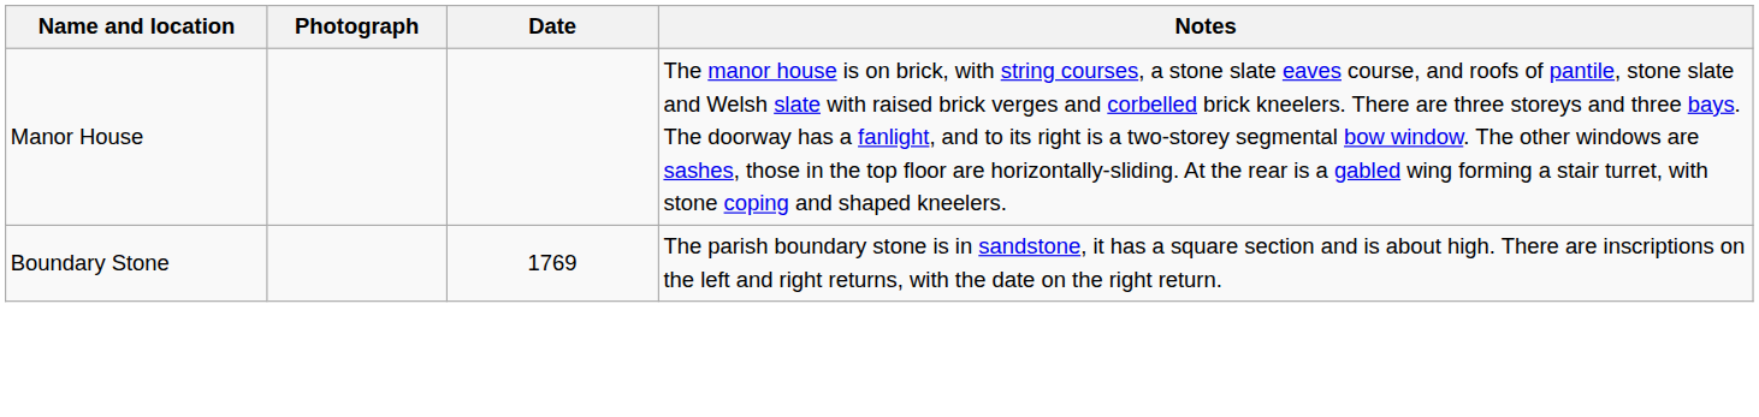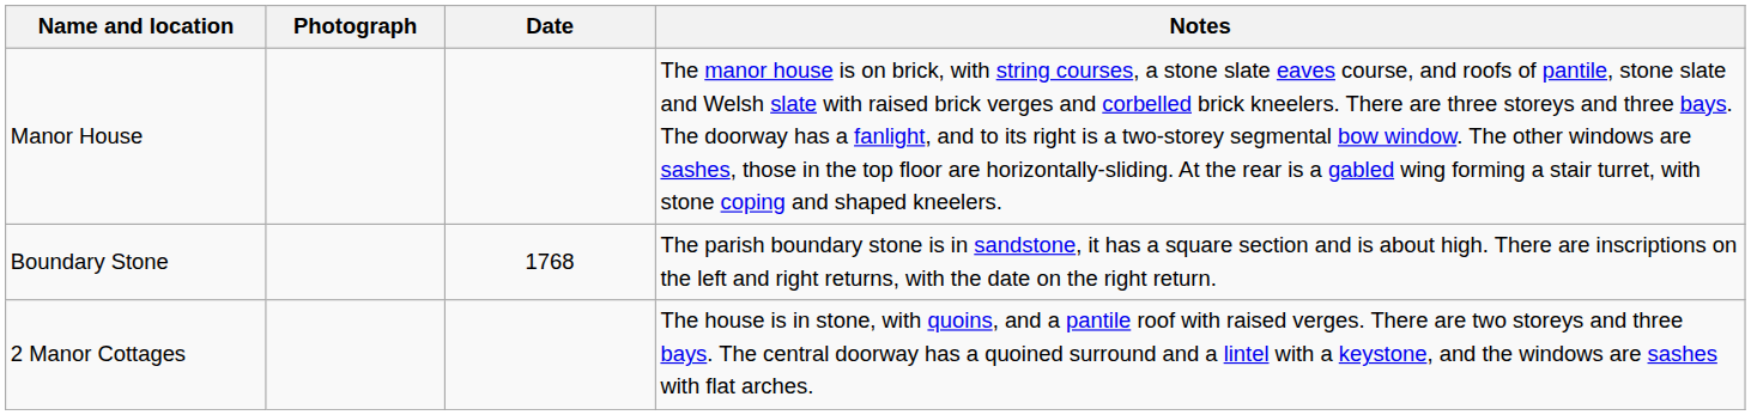Boundary Stone | Date: 1769 -> 1768
+ row: 2 Manor Cottages | The house is in stone, with quoins, and a pantile roof with raised verges. There are two storeys and three bays. The central doorway has a quoined surround and a lintel with a keystone, and the windows are sashes with flat arches.
